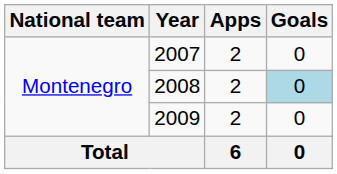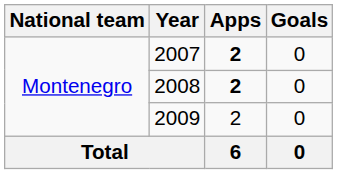2007 | Apps: normal -> bold
2008 | Apps: normal -> bold
2008 | Goals: lightblue background -> no background
